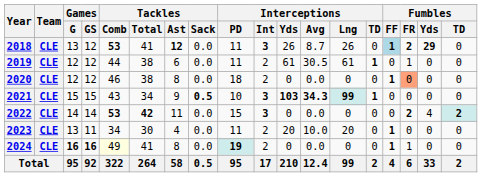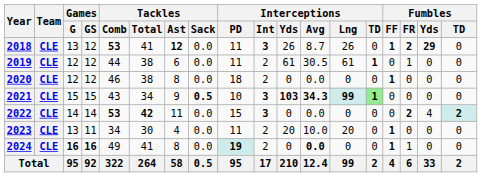2018 | Fumbles / FF: lightblue background -> no background
2020 | Fumbles / FR: lightsalmon background -> no background
2021 | Interceptions / TD: no background -> lightgreen background
2024 | Tackles / Comb: lightyellow background -> no background
2024 | Interceptions / Avg: normal -> bold
